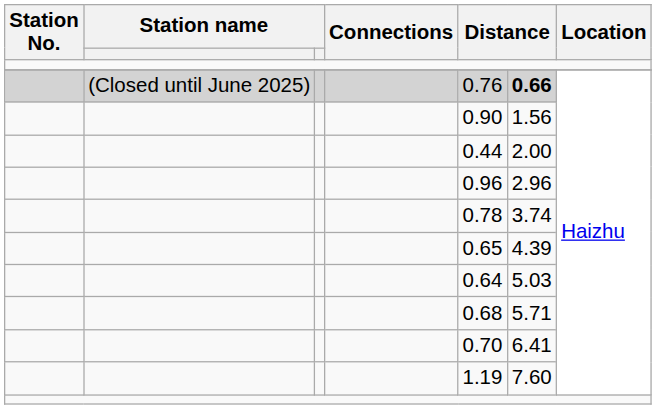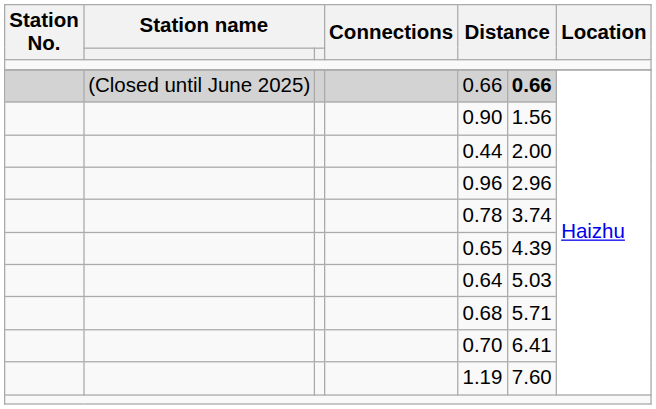(Closed until June 2025) | column 5: 0.76 -> 0.66
